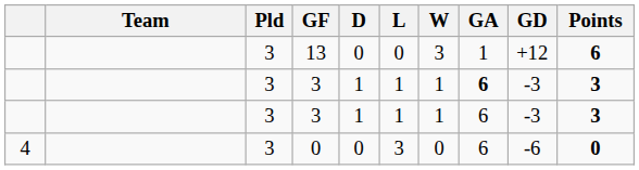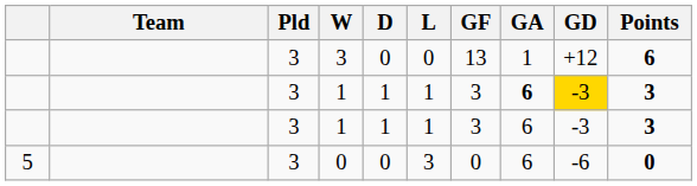columns swapped: W <-> GF
row 3 | GD: no background -> gold background
row 5 | column 1: 4 -> 5
